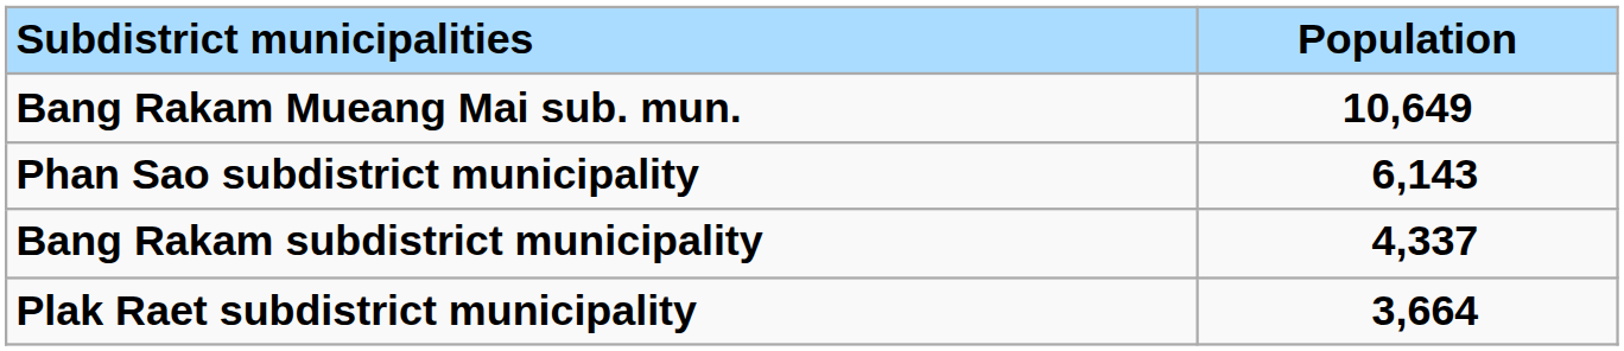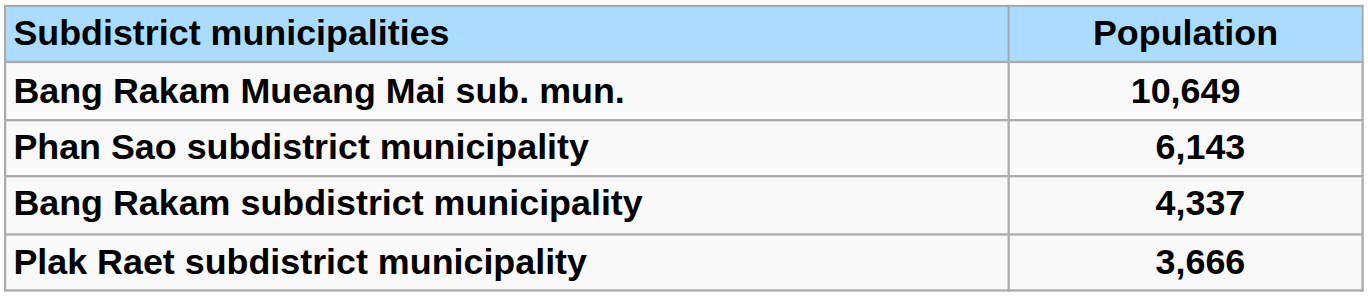Plak Raet subdistrict municipality | Population: 3,664 -> 3,666
